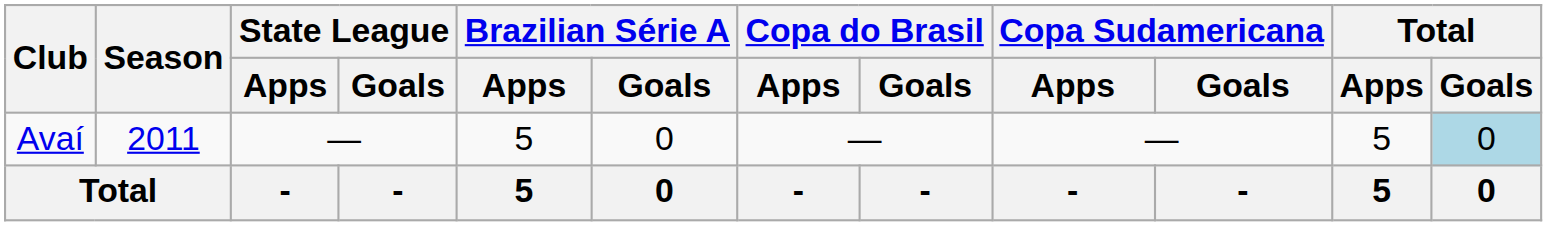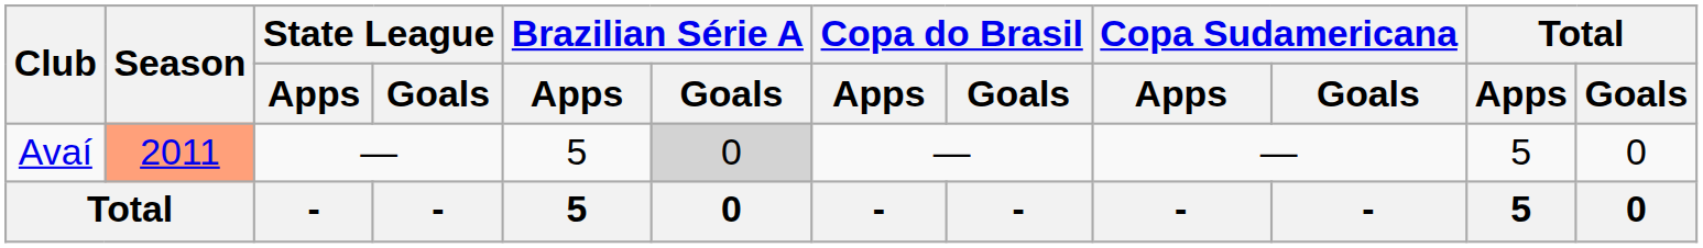Avaí | Season: no background -> lightsalmon background
Avaí | Brazilian Série A / Goals: no background -> lightgrey background
Avaí | Total / Goals: lightblue background -> no background
